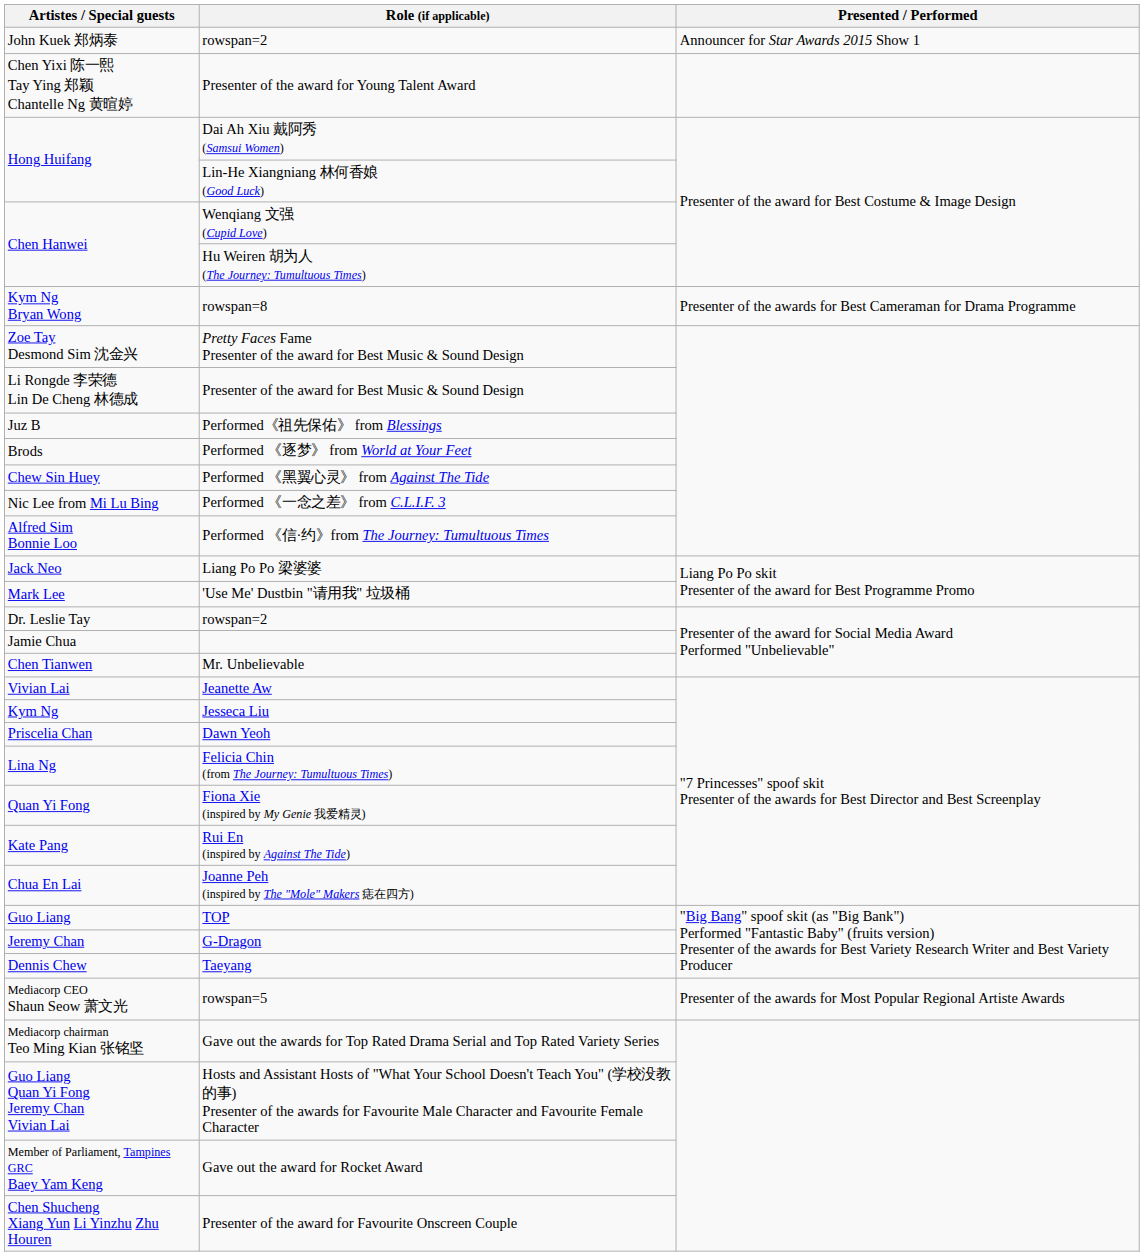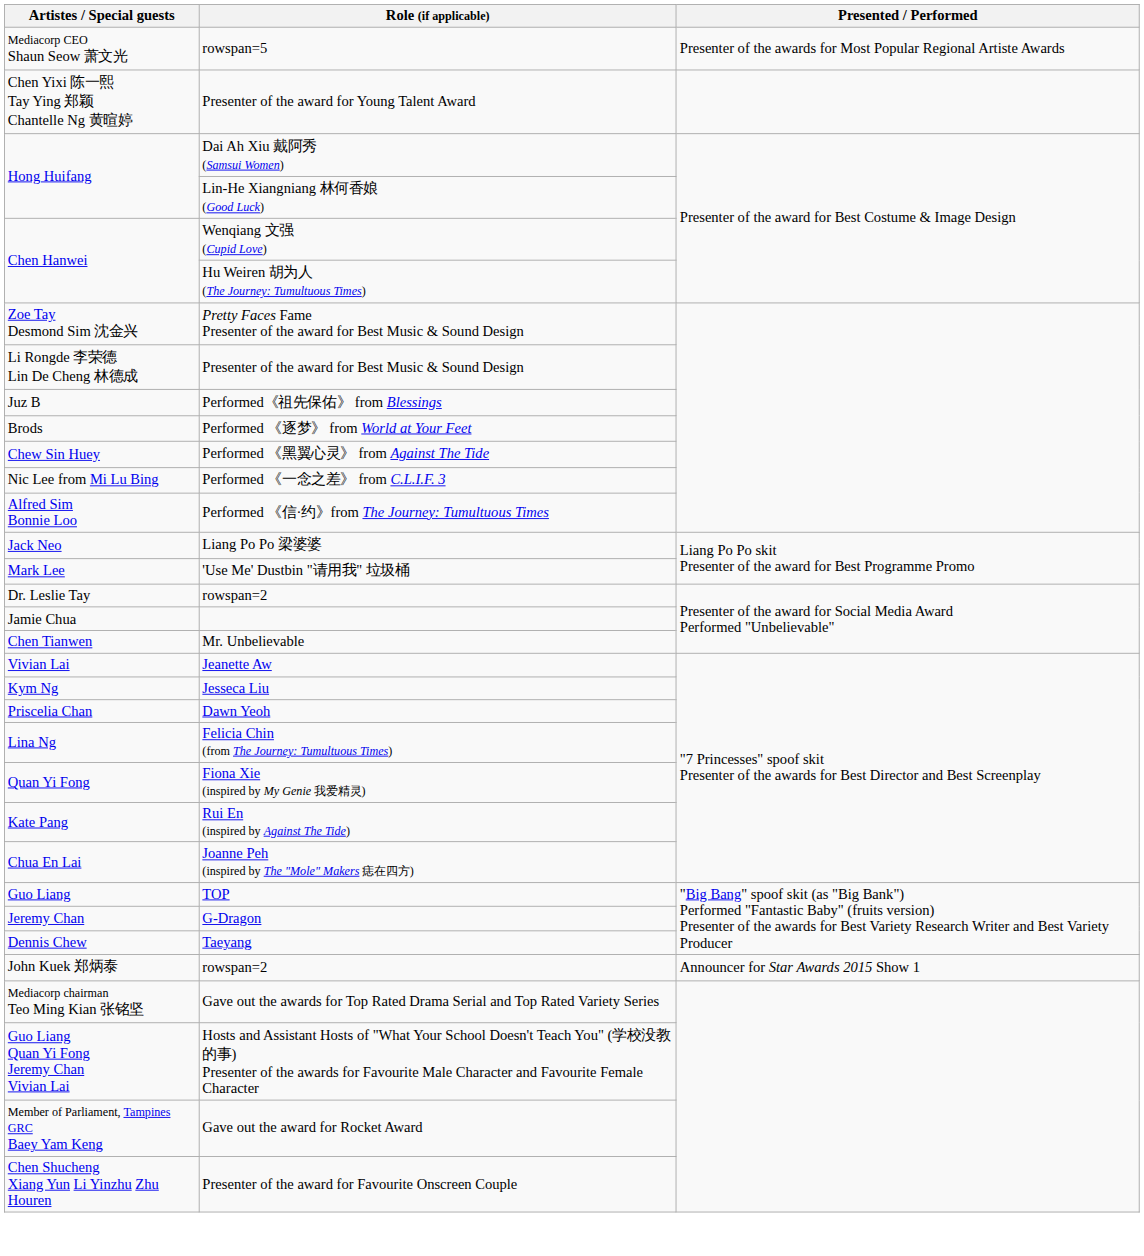rows swapped: John Kuek 郑炳泰 / rowspan=2 <-> rowspan=5
- row: Kym Ng Bryan Wong | rowspan=8 | Presenter of the awards for Best Cameraman for Drama Programme
